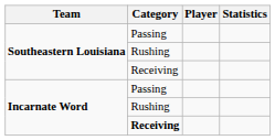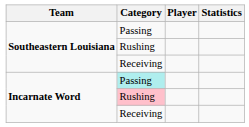Incarnate Word / Passing | Category: no background -> paleturquoise background
Incarnate Word / Rushing | Category: no background -> pink background
Incarnate Word / Receiving | Category: bold -> normal
